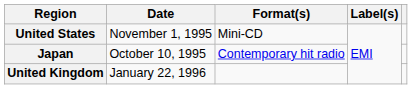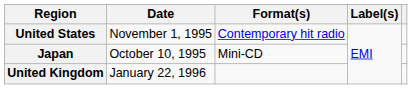United States | Format(s): Mini-CD -> Contemporary hit radio
Japan | Format(s): Contemporary hit radio -> Mini-CD
